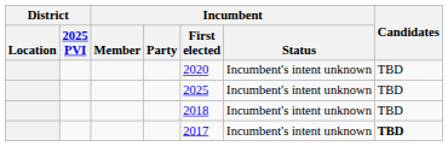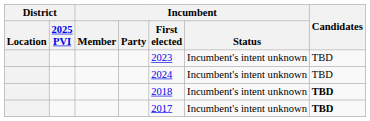row 3 | Incumbent / First elected: 2020 -> 2023
row 4 | Incumbent / First elected: 2025 -> 2024
row 5 | Candidates: normal -> bold
